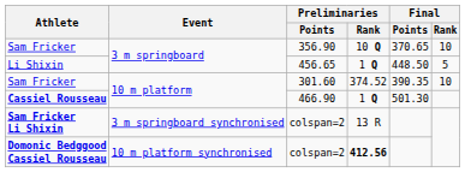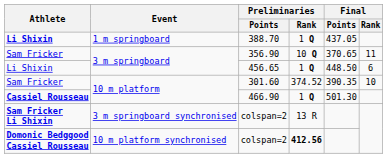+ row: Li Shixin | 1 m springboard | 388.70 | 1 Q | 437.05
356.90 | Final / Rank: 10 -> 11
456.65 | Final / Rank: 5 -> 6
